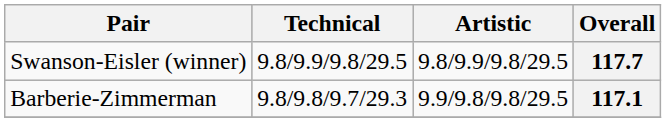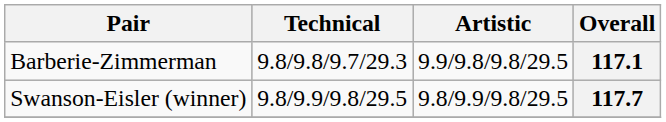rows swapped: 117.7 <-> 117.1
